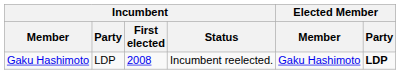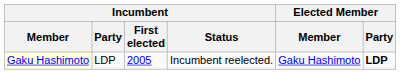row 3 | Incumbent / Member: no background -> lightyellow background
row 3 | Incumbent / First elected: 2008 -> 2005
